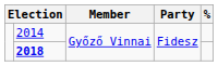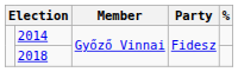2018 | column 2: bold -> normal
